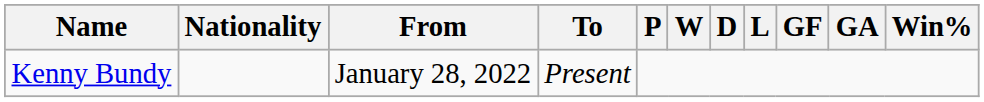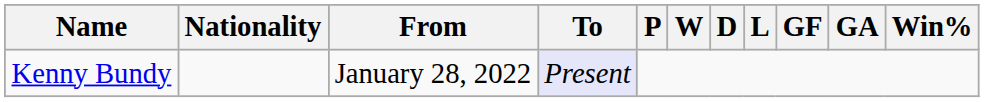Kenny Bundy | To: no background -> lavender background
